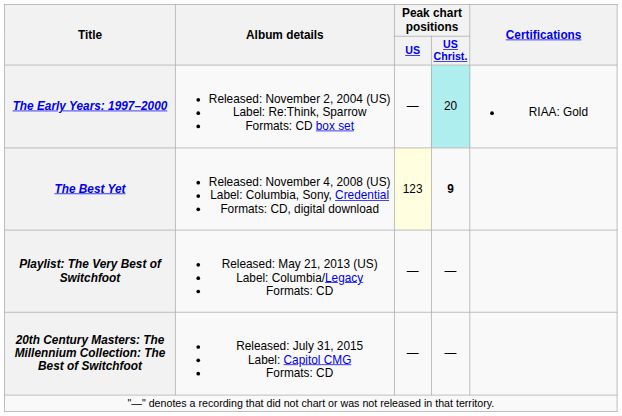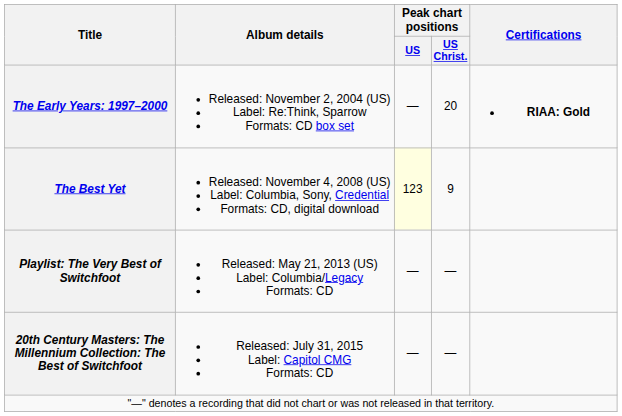The Early Years: 1997–2000 | Peak chart positions / US Christ.: paleturquoise background -> no background
The Early Years: 1997–2000 | Certifications: normal -> bold
The Best Yet | Peak chart positions / US Christ.: bold -> normal
